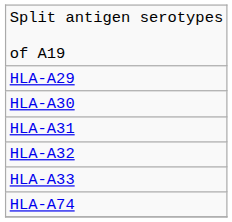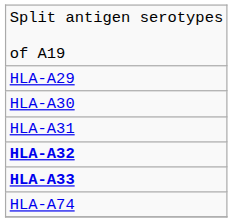row 5 | column 1: normal -> bold
row 6 | column 1: normal -> bold
